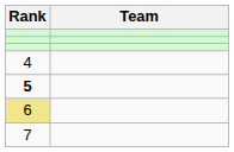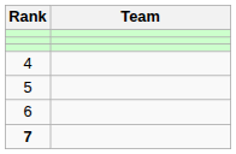row 6 | Rank: bold -> normal
row 7 | Rank: khaki background -> no background
row 8 | Rank: normal -> bold
